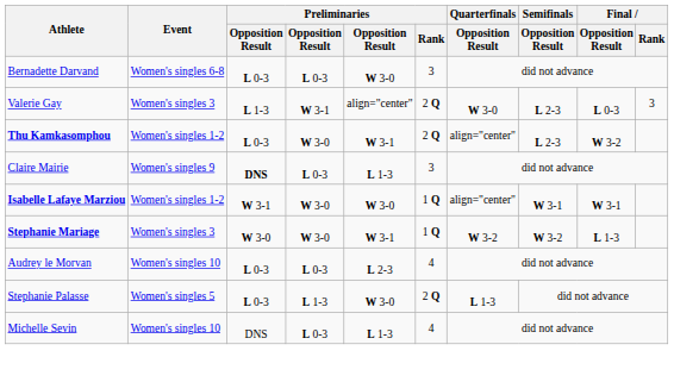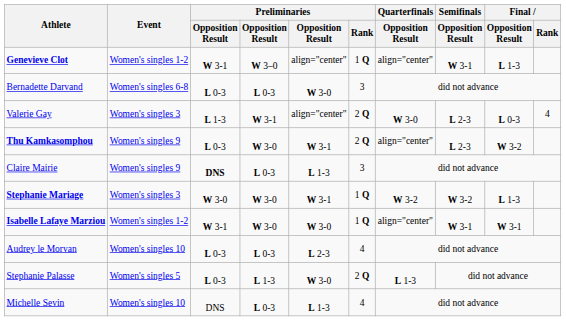+ row: Genevieve Clot | Women's singles 1-2 | W 3-1 | W 3–0 | align="center" | 1 Q | align="center" | W 3-1 | L 1-3
Valerie Gay | Final / Rank: 3 -> 4
Thu Kamkasomphou | Event: Women's singles 1-2 -> Women's singles 9
rows swapped: Stephanie Mariage <-> Isabelle Lafaye Marziou
